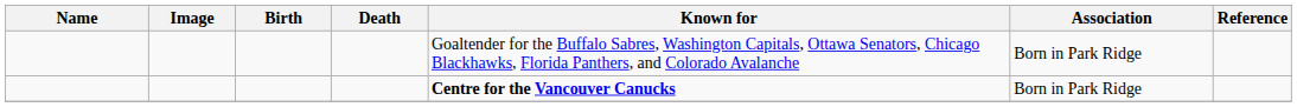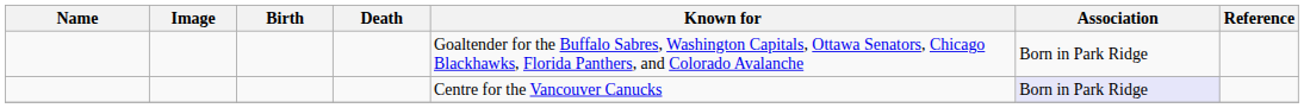row 3 | Known for: bold -> normal
row 3 | Association: no background -> lavender background
